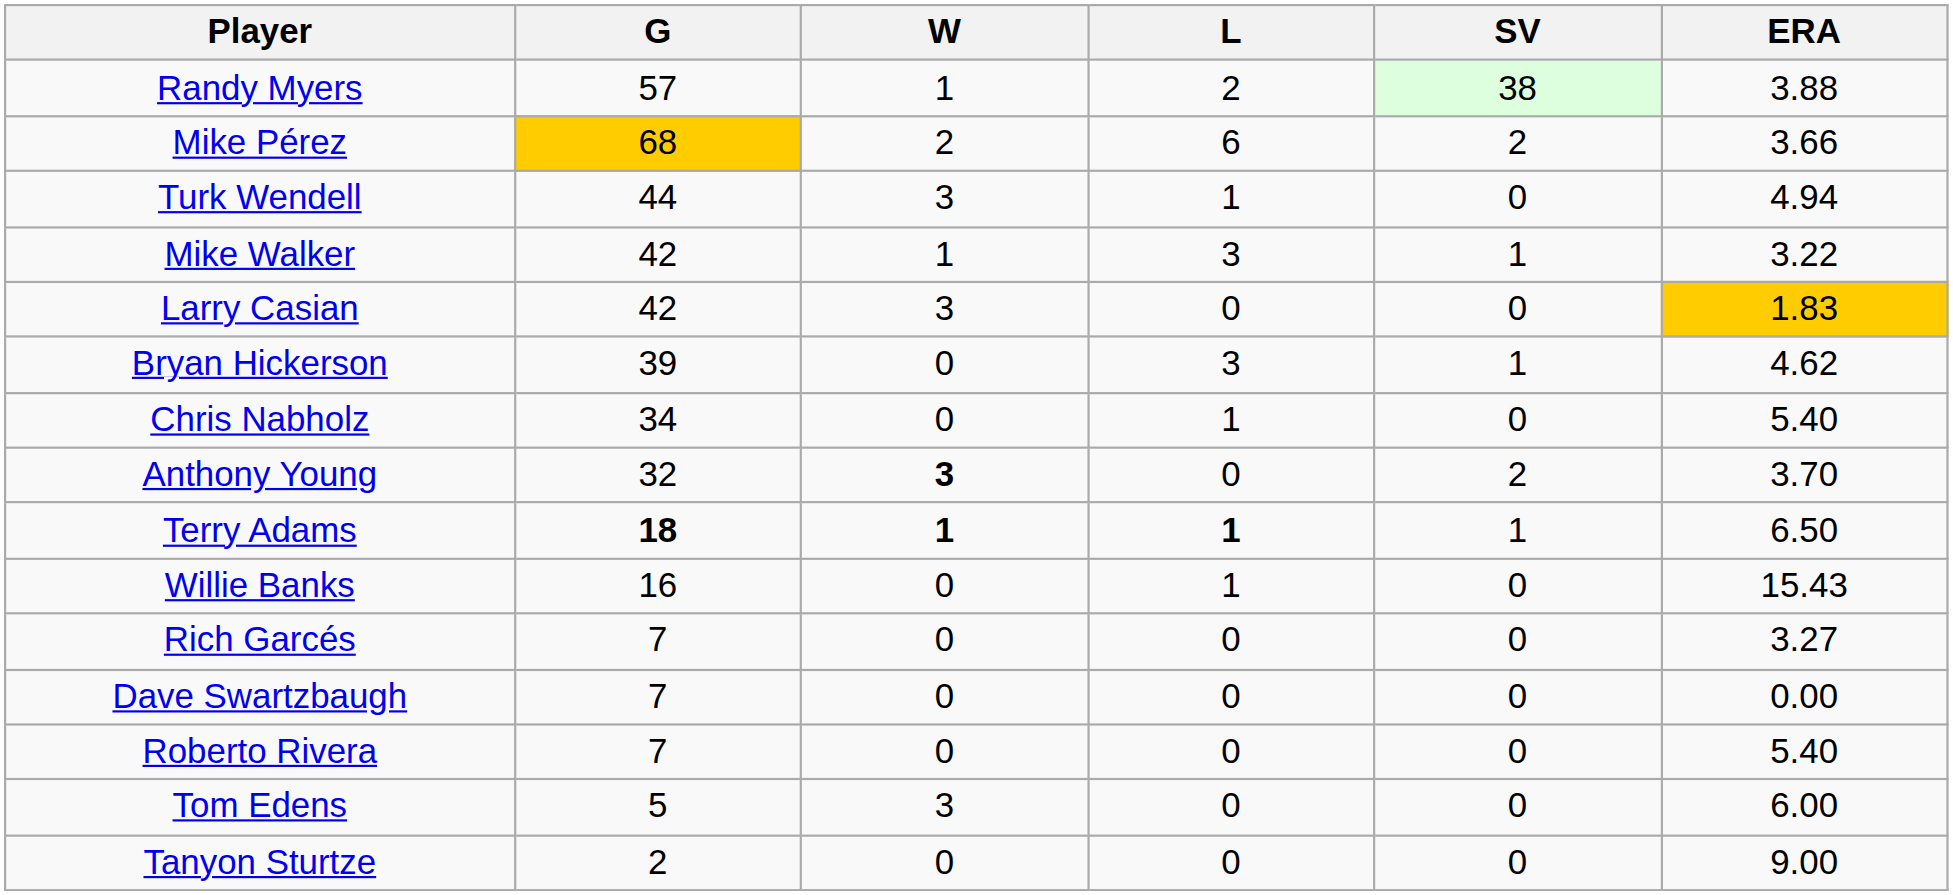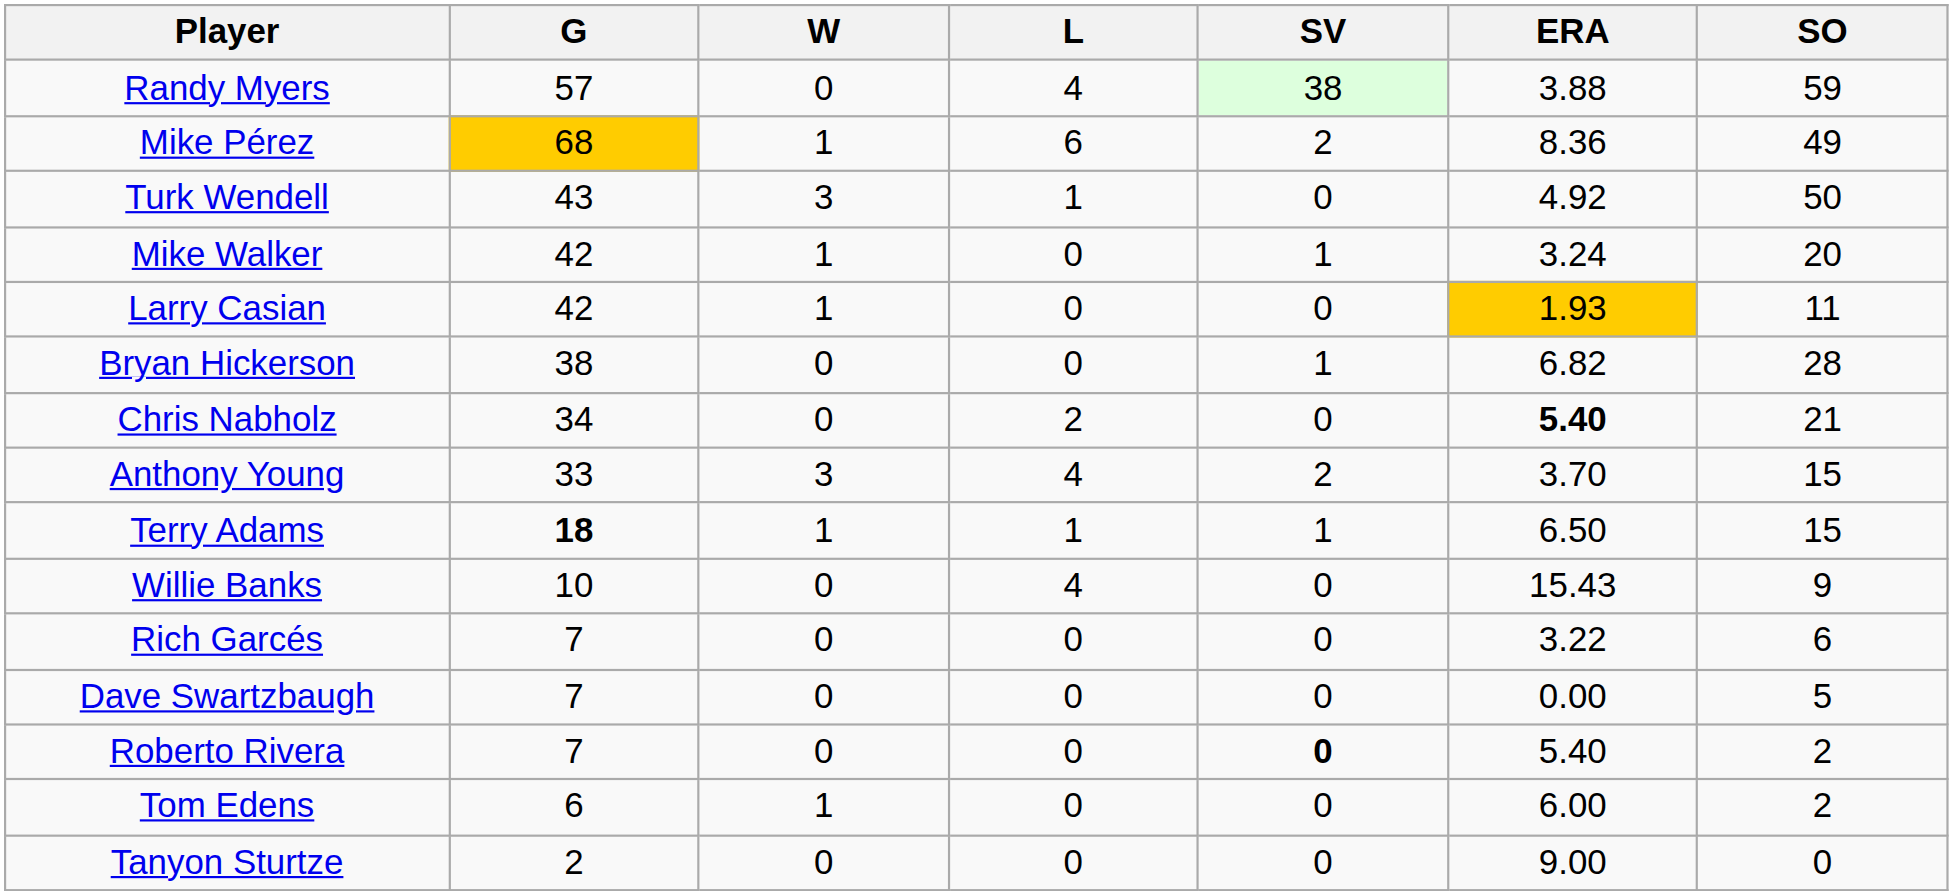+ column: SO | 59 | 49 | 50 | 20 | 11 | 28 | 21 | 15 | 15 | 9 | 6 | 5 | 2 | 2 | 0
Randy Myers | W: 1 -> 0
Randy Myers | L: 2 -> 4
Mike Pérez | W: 2 -> 1
Mike Pérez | ERA: 3.66 -> 8.36
Turk Wendell | G: 44 -> 43
Turk Wendell | ERA: 4.94 -> 4.92
Mike Walker | L: 3 -> 0
Mike Walker | ERA: 3.22 -> 3.24
Larry Casian | W: 3 -> 1
Larry Casian | ERA: 1.83 -> 1.93
Bryan Hickerson | G: 39 -> 38
Bryan Hickerson | L: 3 -> 0
Bryan Hickerson | ERA: 4.62 -> 6.82
Chris Nabholz | L: 1 -> 2
Chris Nabholz | ERA: normal -> bold
Anthony Young | G: 32 -> 33
Anthony Young | W: bold -> normal
Anthony Young | L: 0 -> 4
Terry Adams | W: bold -> normal
Terry Adams | L: bold -> normal
Willie Banks | G: 16 -> 10
Willie Banks | L: 1 -> 4
Rich Garcés | ERA: 3.27 -> 3.22
Roberto Rivera | SV: normal -> bold
Tom Edens | G: 5 -> 6
Tom Edens | W: 3 -> 1
